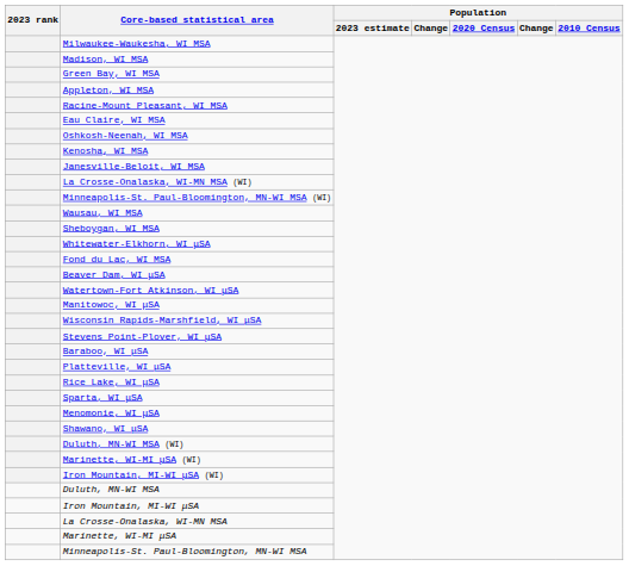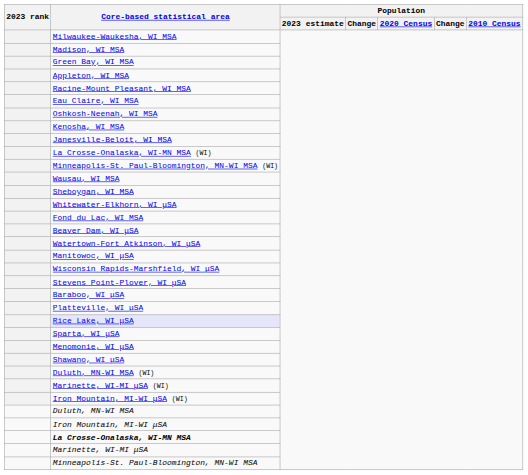Rice Lake, WI μSA | Core-based statistical area: no background -> lavender background
La Crosse-Onalaska, WI-MN MSA | Core-based statistical area: normal -> bold
